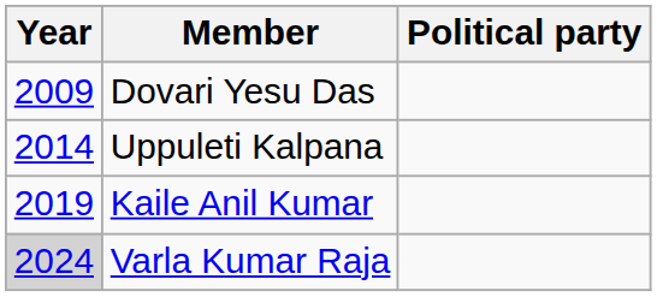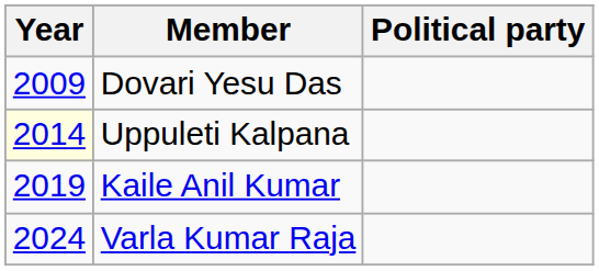Uppuleti Kalpana | Year: no background -> lightyellow background
Varla Kumar Raja | Year: lightgrey background -> no background
